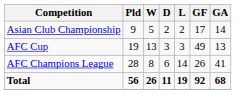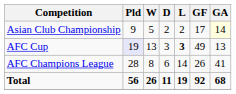Asian Club Championship | GA: no background -> lightyellow background
AFC Cup | Pld: no background -> lavender background
AFC Cup | L: normal -> bold
